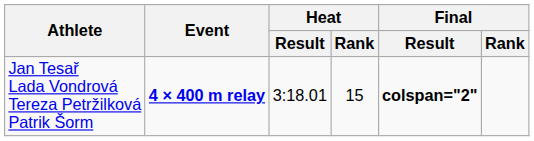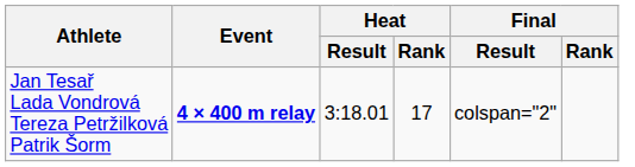Jan Tesař Lada Vondrová Tereza Petržilková Patrik Šorm | Heat / Rank: 15 -> 17
Jan Tesař Lada Vondrová Tereza Petržilková Patrik Šorm | Final / Result: bold -> normal
